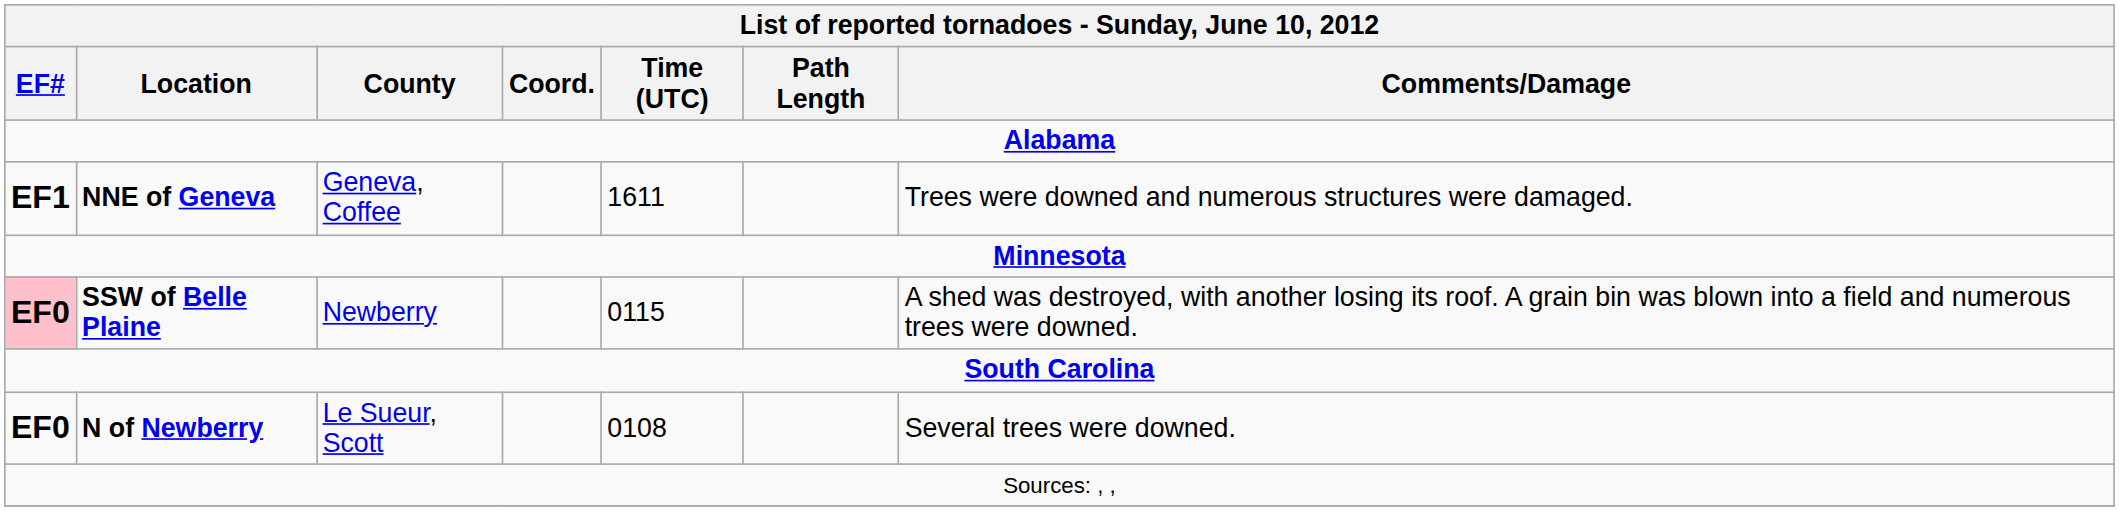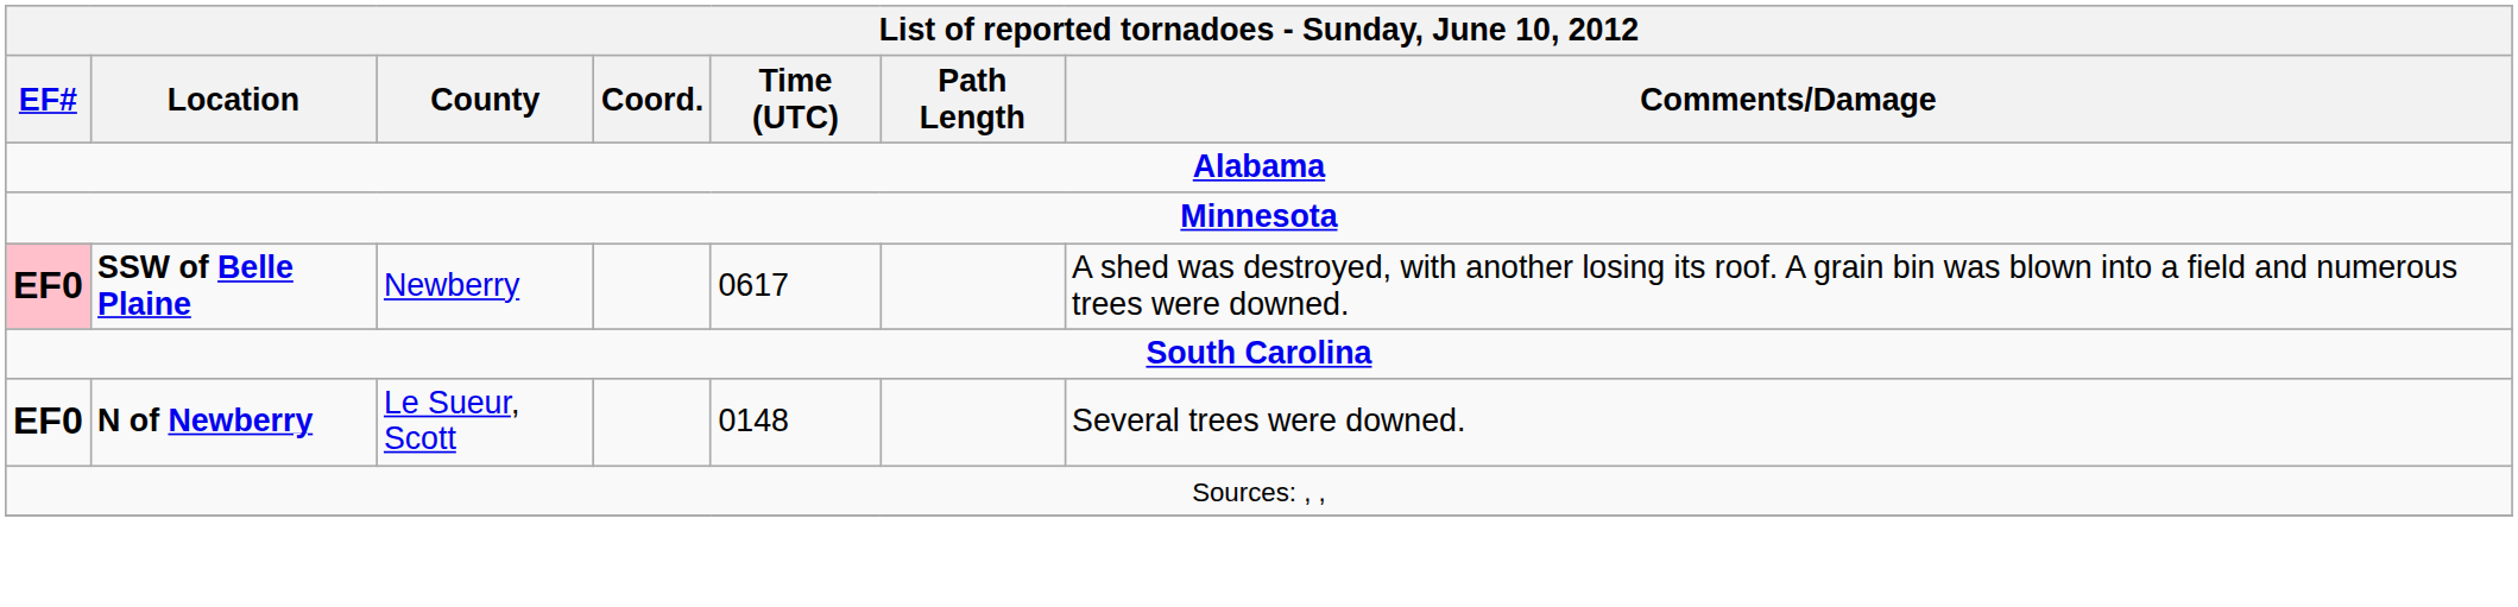- row: EF1 | NNE of Geneva | Geneva, Coffee | 1611 | Trees were downed and numerous structures were damaged.
SSW of Belle Plaine | Time (UTC): 0115 -> 0617
N of Newberry | Time (UTC): 0108 -> 0148
